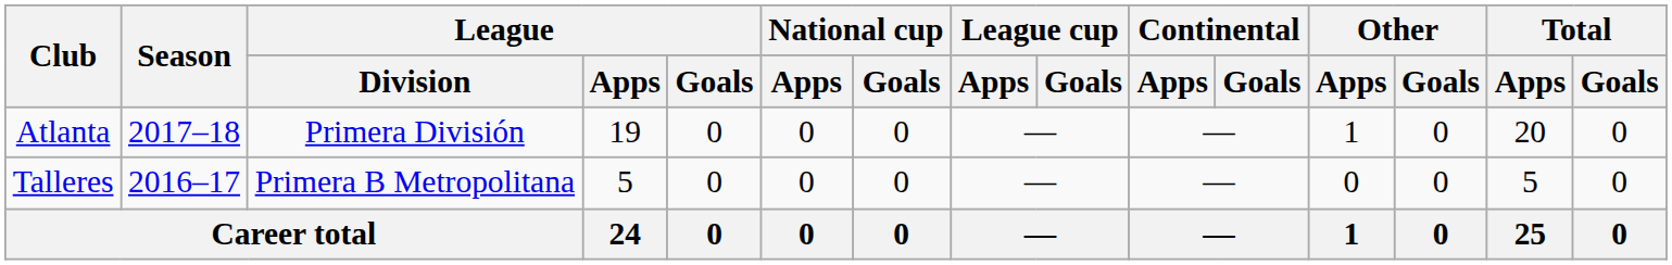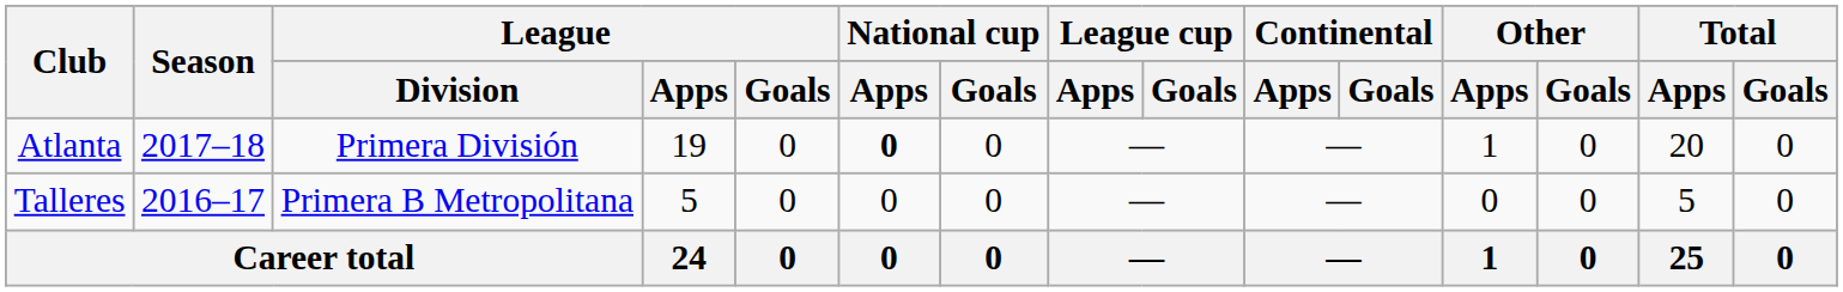Atlanta | National cup / Apps: normal -> bold
